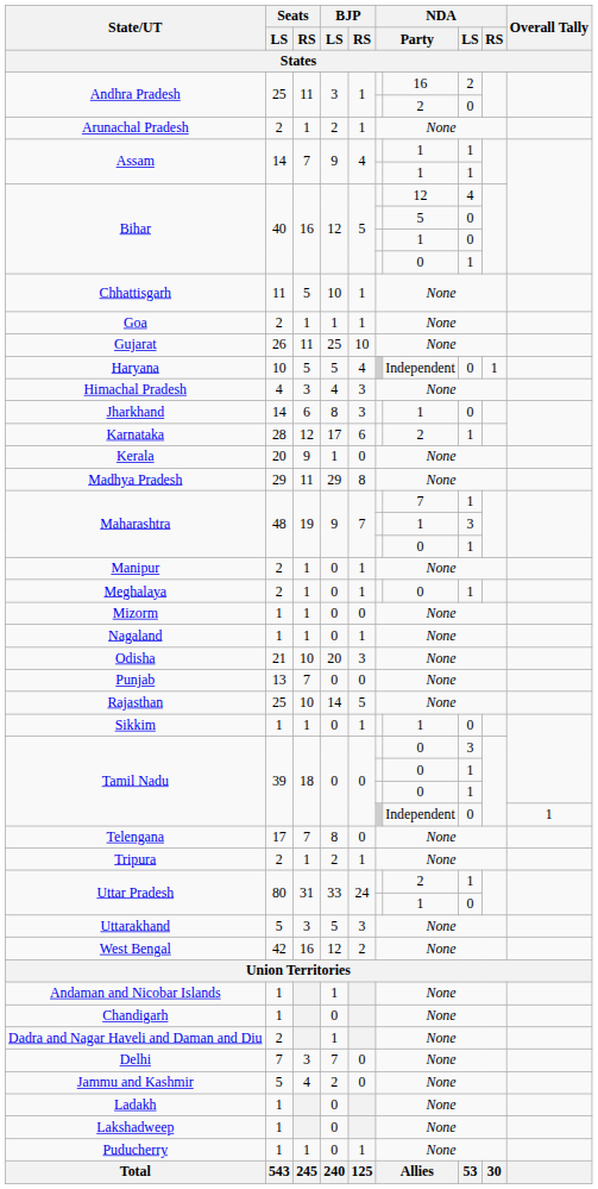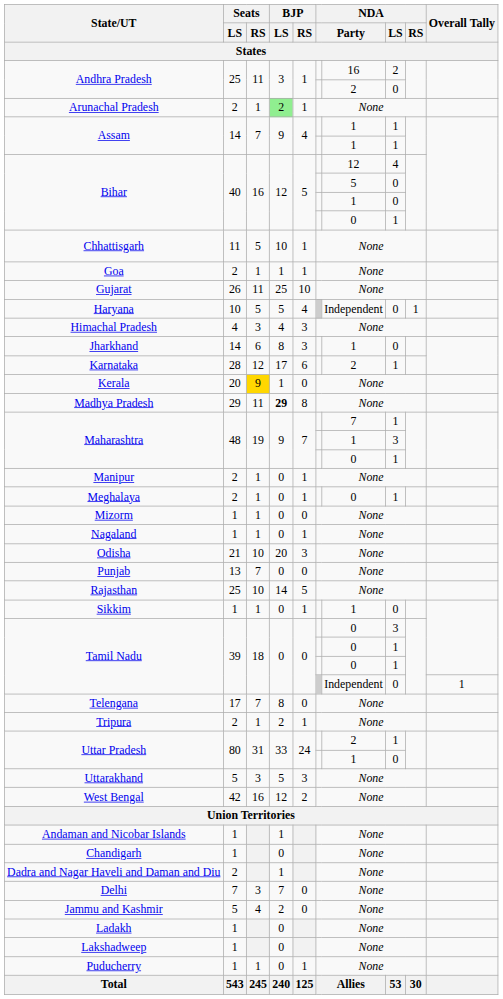Arunachal Pradesh | BJP / LS: no background -> lightgreen background
Kerala | Seats / RS: no background -> gold background
Madhya Pradesh | BJP / LS: normal -> bold
